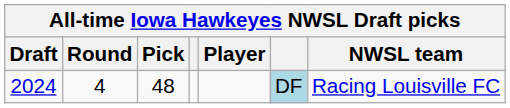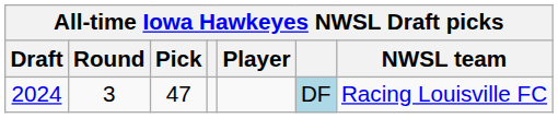2024 | Round: 4 -> 3
2024 | Pick: 48 -> 47
